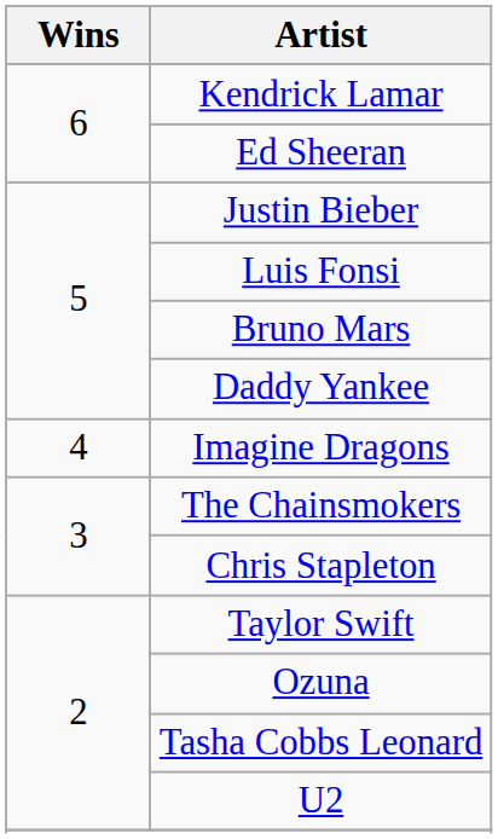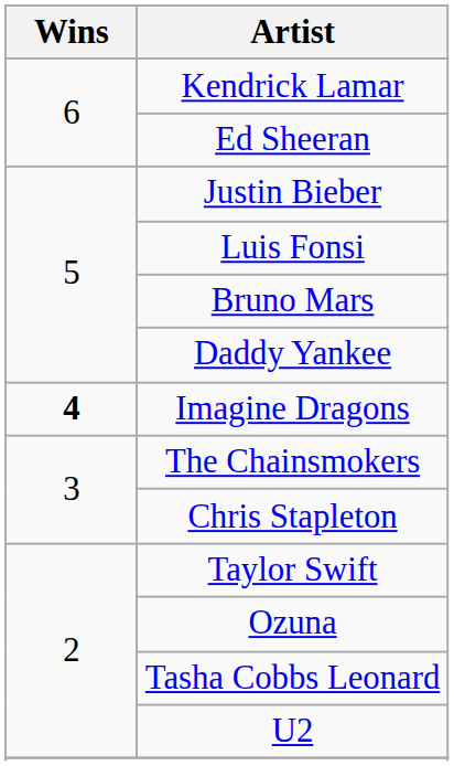Imagine Dragons | Wins: normal -> bold
